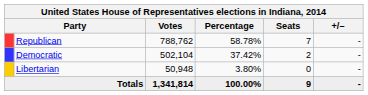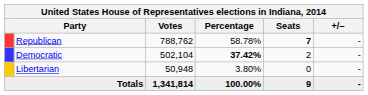Republican | Seats: normal -> bold
Democratic | Percentage: normal -> bold
